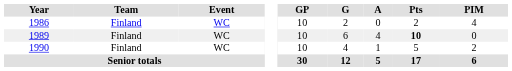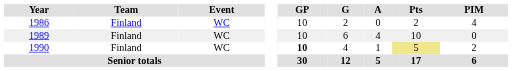1989 | Pts: bold -> normal
1990 | GP: normal -> bold
1990 | Pts: no background -> khaki background
